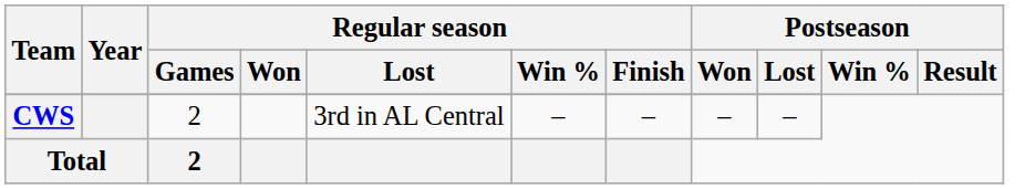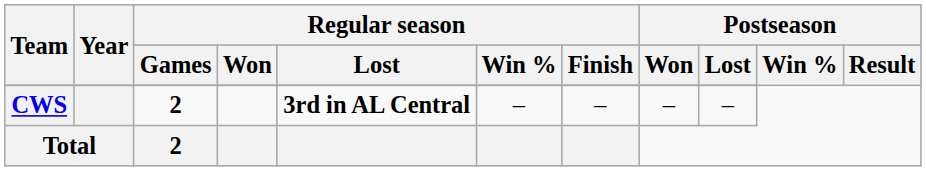CWS | Regular season / Games: normal -> bold
CWS | Regular season / Lost: normal -> bold
